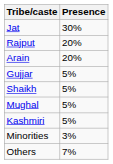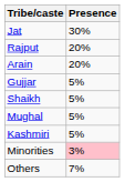Minorities | Presence: no background -> pink background
